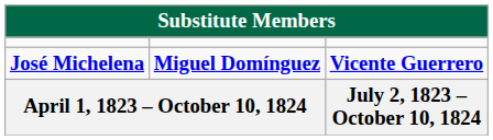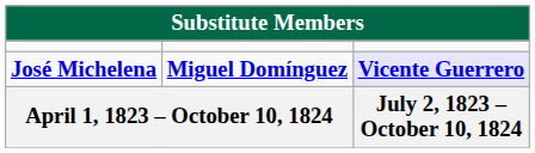José Michelena | column 3: no background -> lavender background
